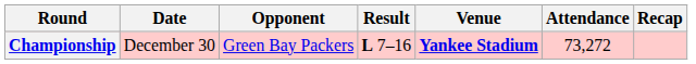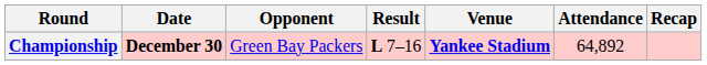Championship | Date: normal -> bold
Championship | Attendance: 73,272 -> 64,892
